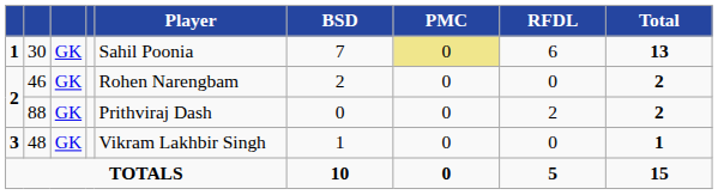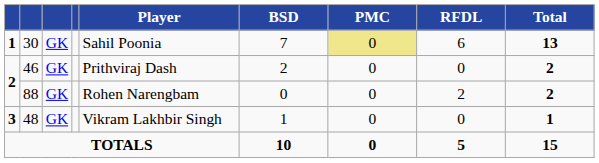46 | Player: Rohen Narengbam -> Prithviraj Dash
88 | Player: Prithviraj Dash -> Rohen Narengbam
